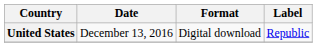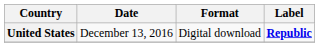United States | Label: normal -> bold
